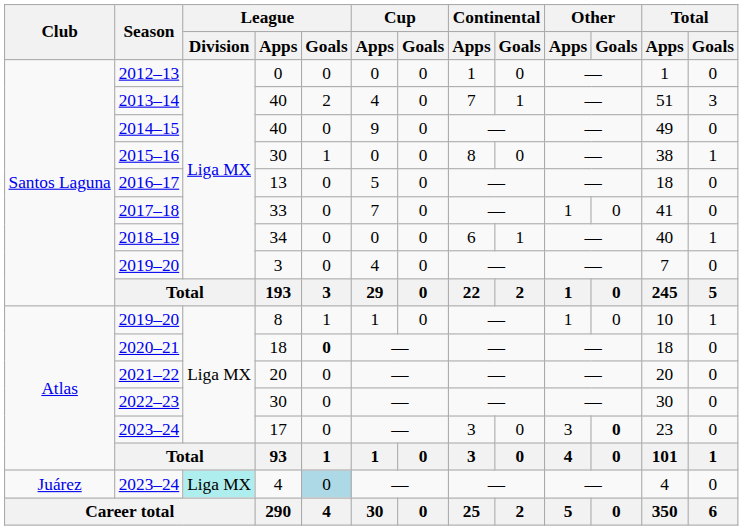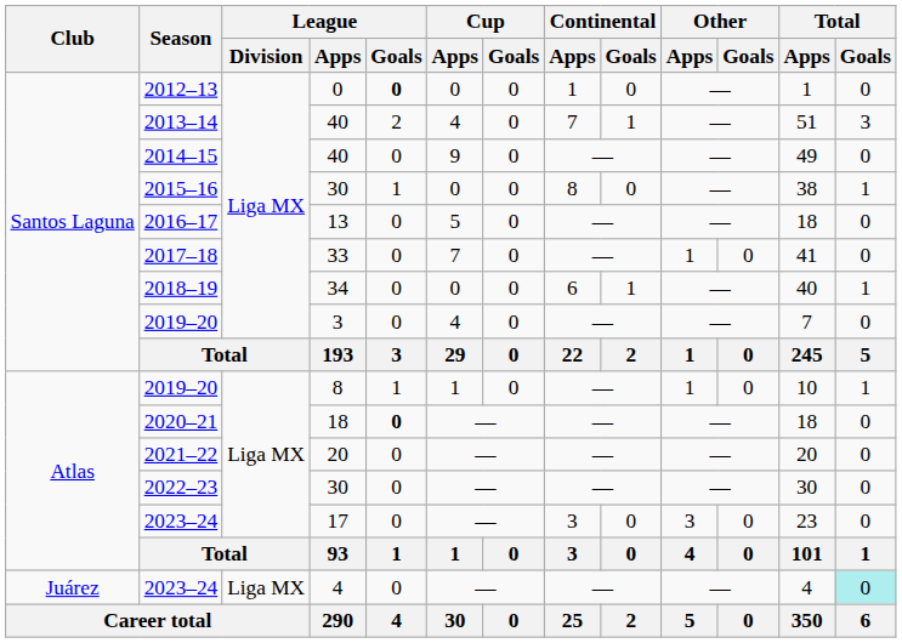2012–13 | League / Goals: normal -> bold
2023–24 / 17 | Other / Goals: bold -> normal
2023–24 / 4 | League / Division: paleturquoise background -> no background
2023–24 / 4 | League / Goals: lightblue background -> no background
2023–24 / 4 | Total / Goals: no background -> paleturquoise background
